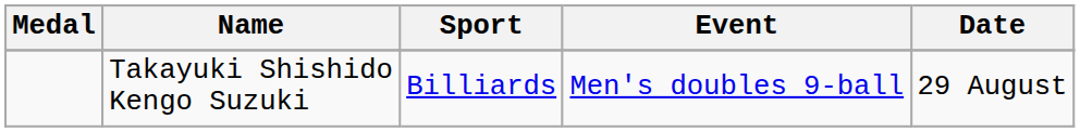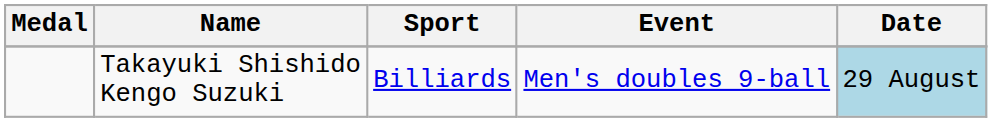Takayuki Shishido Kengo Suzuki | Date: no background -> lightblue background
